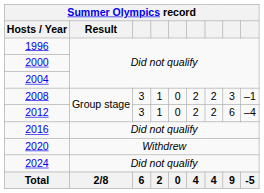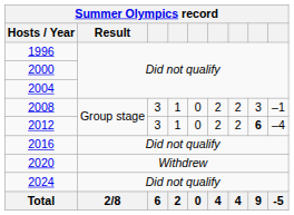2012 | column 8: normal -> bold
